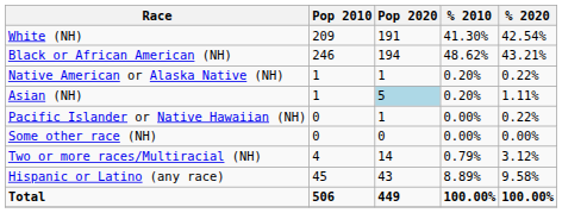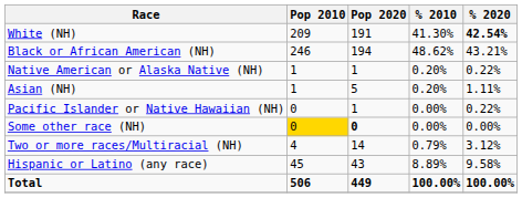White (NH) | % 2020: normal -> bold
Asian (NH) | Pop 2020: lightblue background -> no background
Some other race (NH) | Pop 2010: no background -> gold background
Some other race (NH) | Pop 2020: normal -> bold
